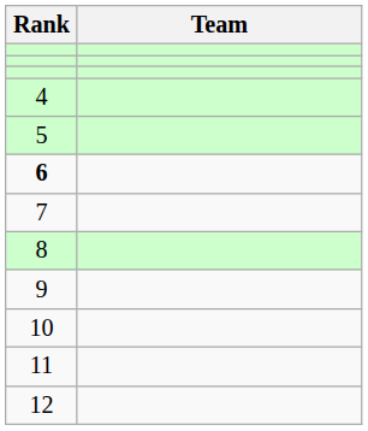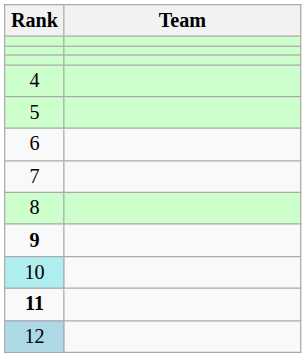row 7 | Rank: bold -> normal
row 10 | Rank: normal -> bold
row 11 | Rank: no background -> paleturquoise background
row 12 | Rank: normal -> bold
row 13 | Rank: no background -> lightblue background
